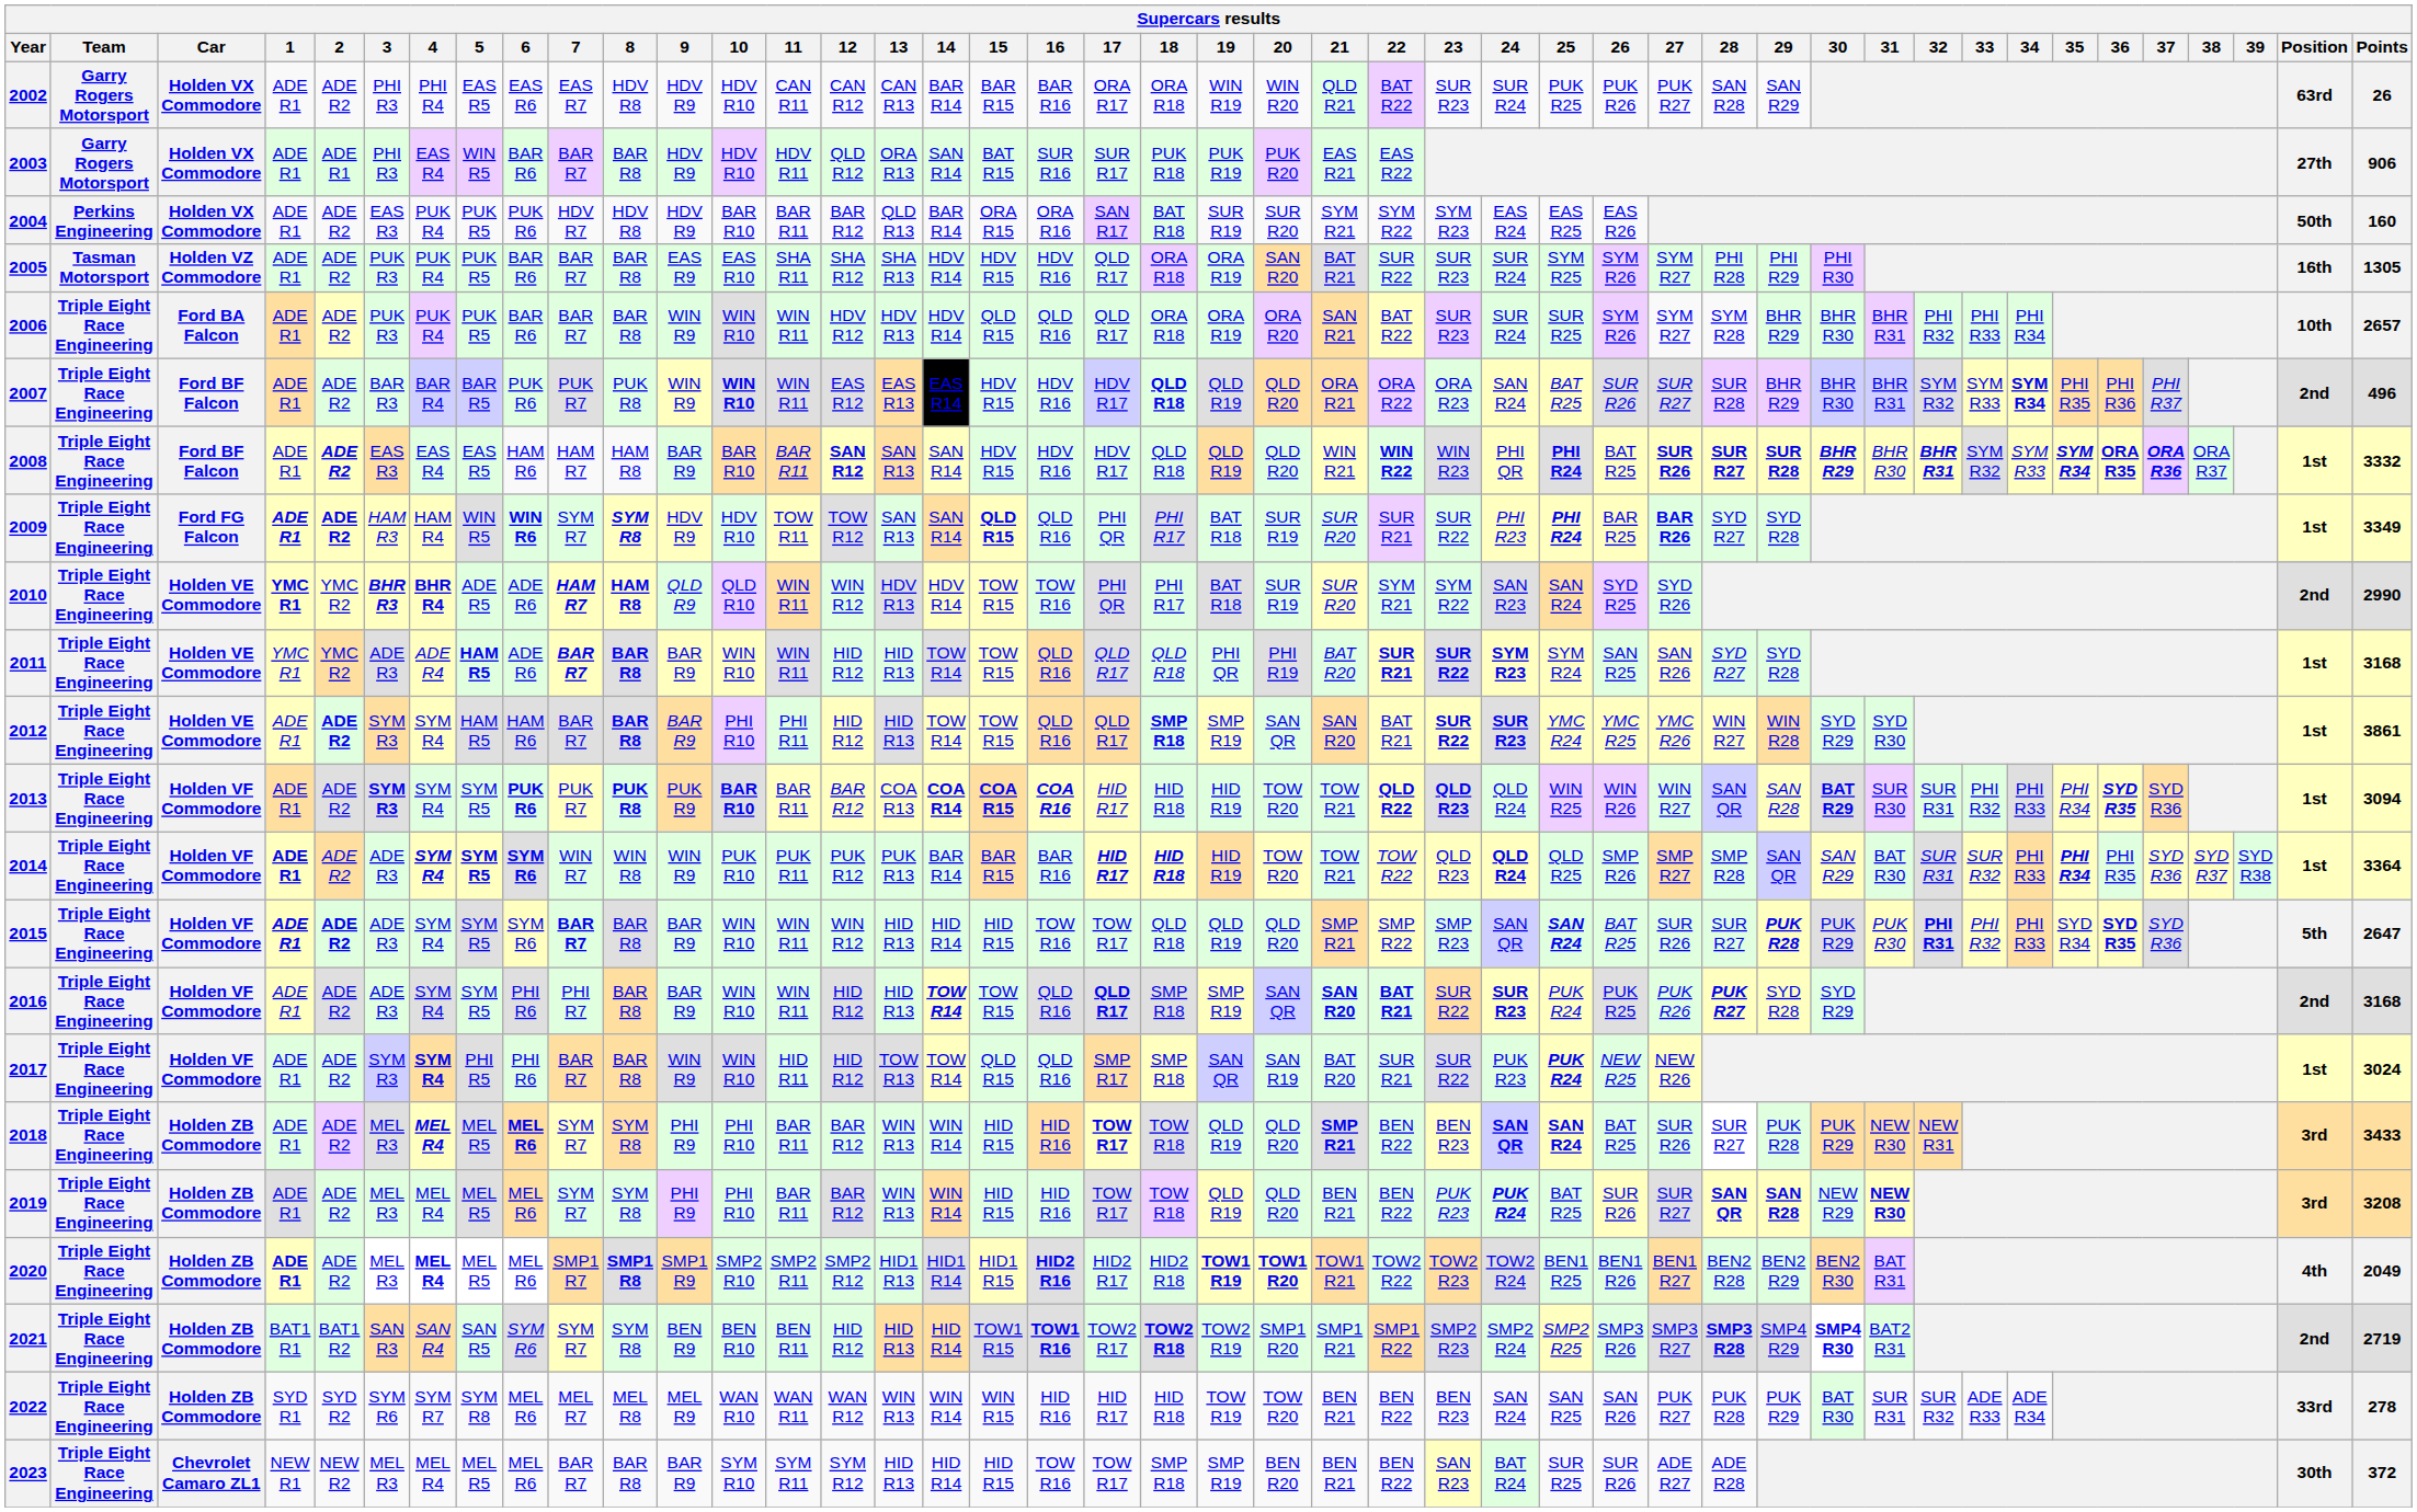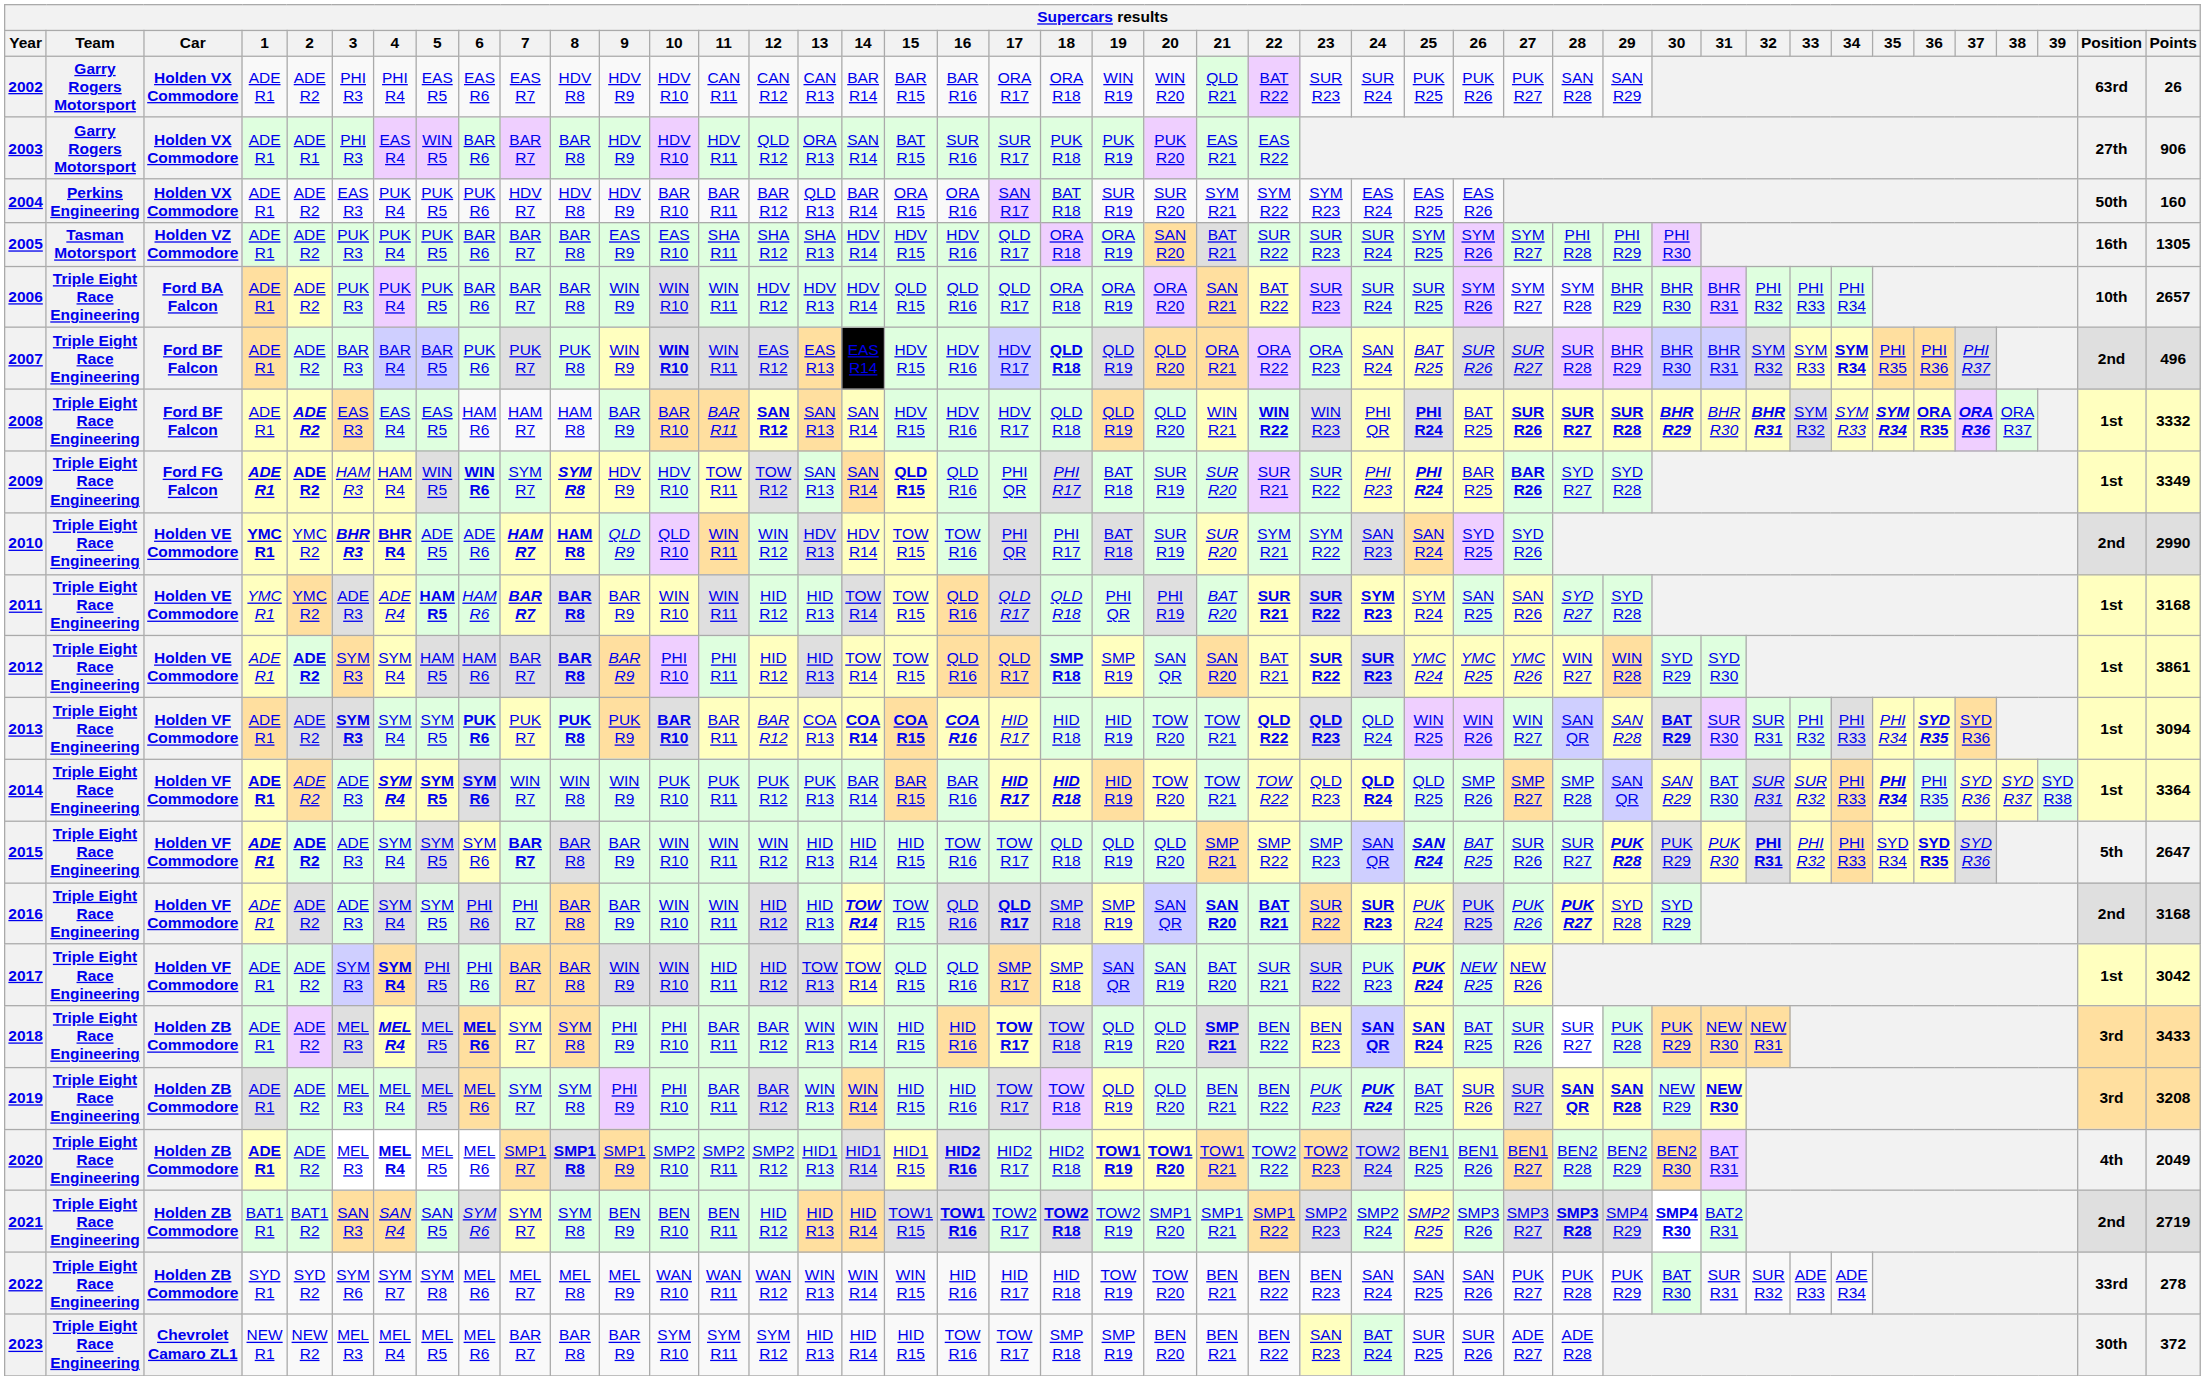2011 | 6: ADE R6 -> HAM R6
2017 | Points: 3024 -> 3042
